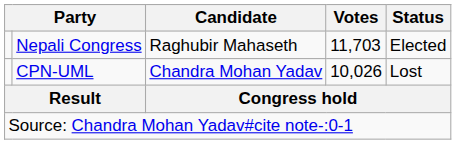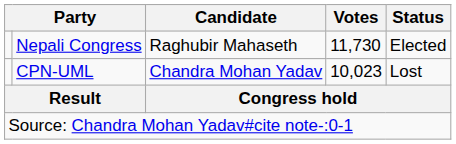Nepali Congress | Votes: 11,703 -> 11,730
CPN-UML | Votes: 10,026 -> 10,023
